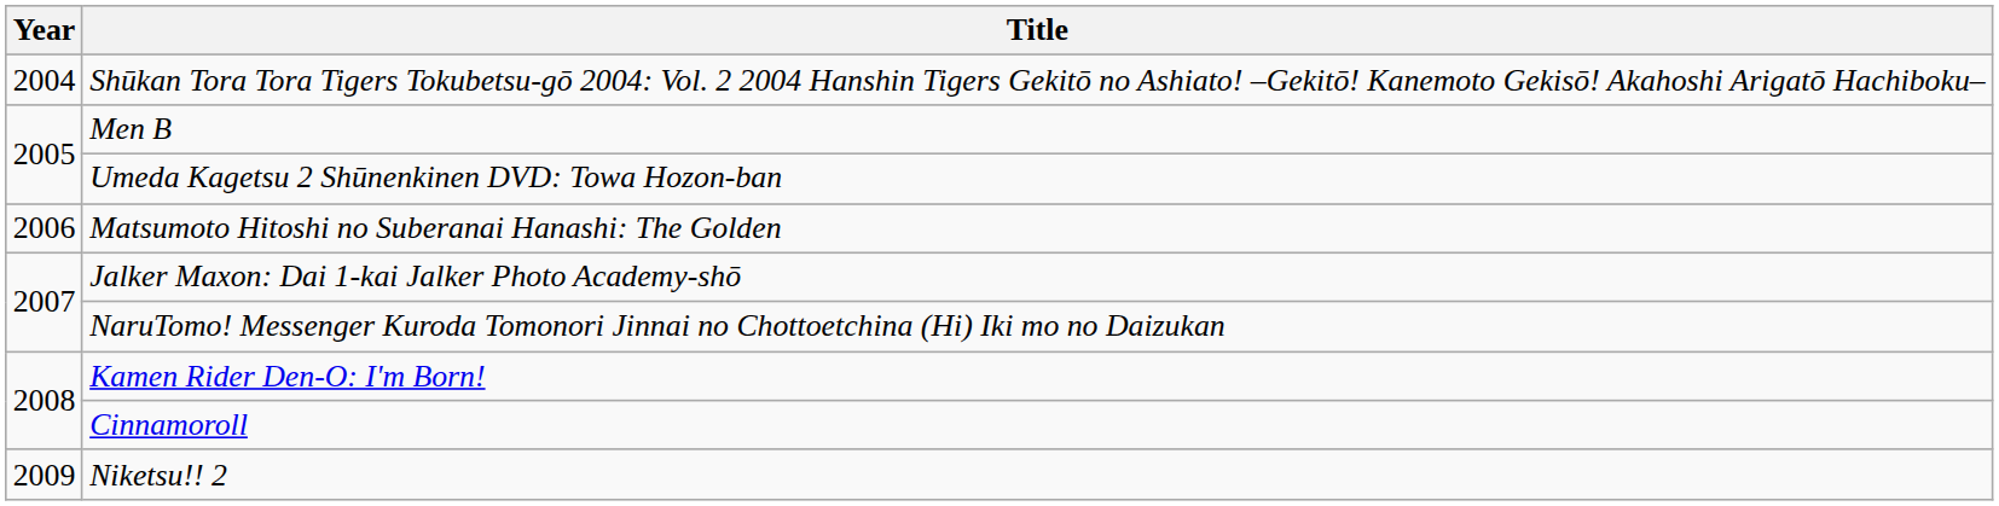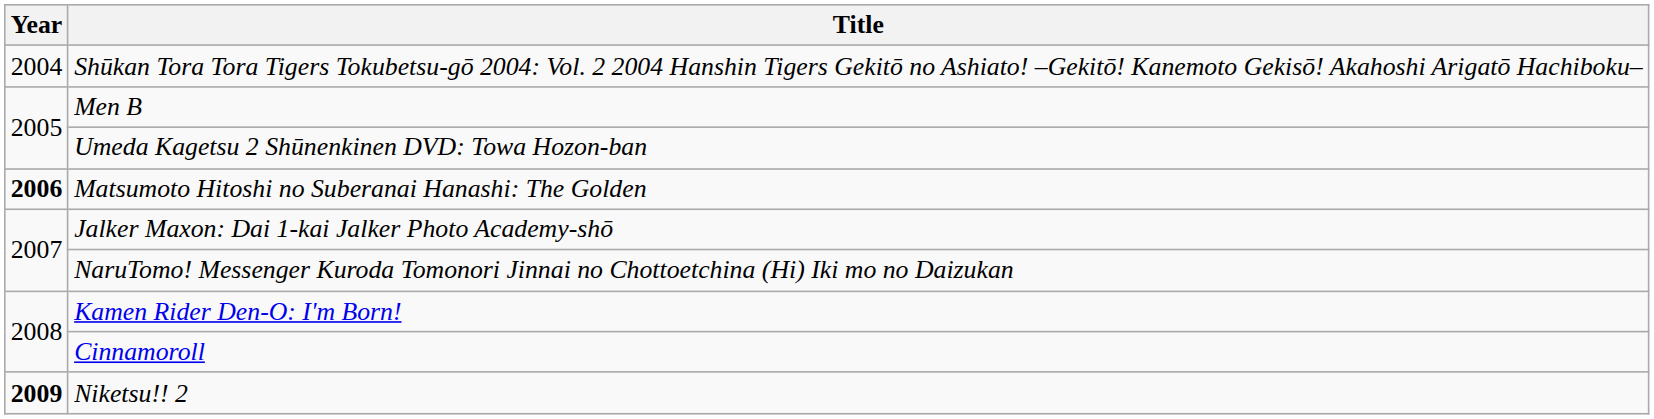Matsumoto Hitoshi no Suberanai Hanashi: The Golden | Year: normal -> bold
Niketsu!! 2 | Year: normal -> bold
